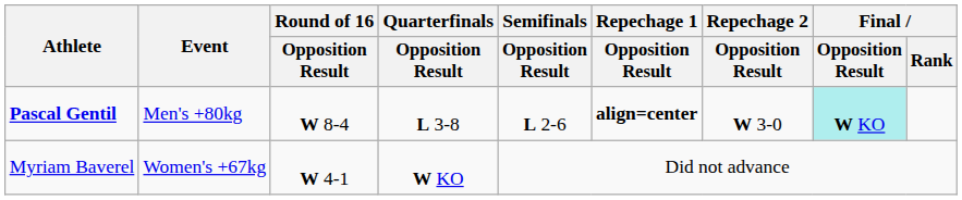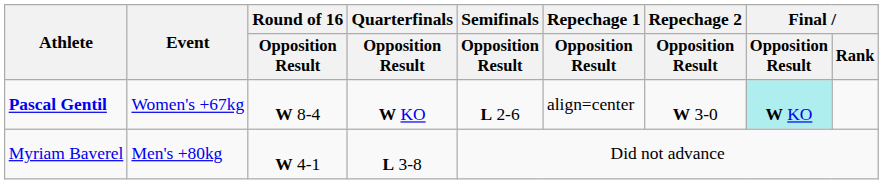Pascal Gentil | Event: Men's +80kg -> Women's +67kg
Pascal Gentil | Quarterfinals / Opposition Result: L 3-8 -> W KO
Pascal Gentil | Repechage 1 / Opposition Result: bold -> normal
Myriam Baverel | Event: Women's +67kg -> Men's +80kg
Myriam Baverel | Quarterfinals / Opposition Result: W KO -> L 3-8
